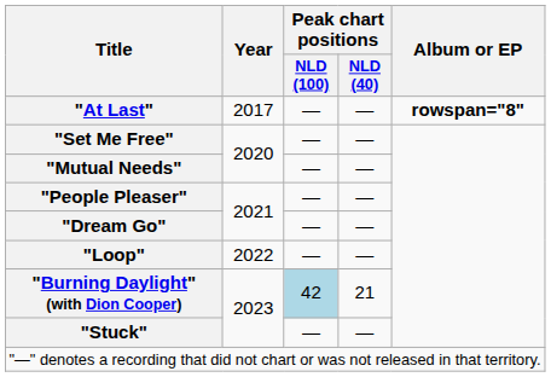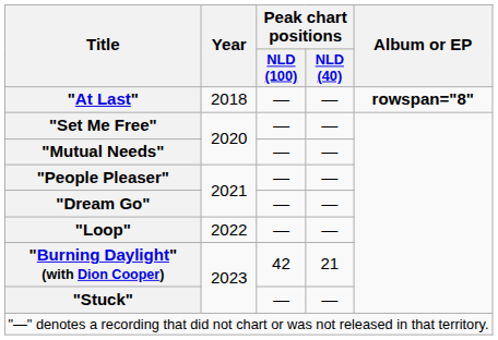"At Last" | Year: 2017 -> 2018
"Burning Daylight" (with Dion Cooper) | Peak chart positions / NLD (100): lightblue background -> no background
